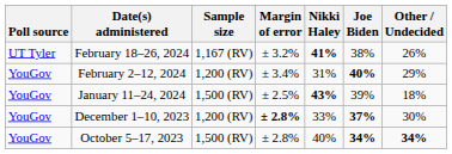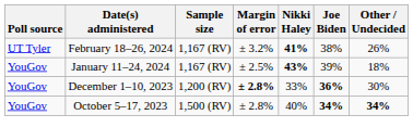- row: YouGov | February 2–12, 2024 | 1,200 (RV) | ± 3.4% | 31% | 40% | 29%
January 11–24, 2024 | Sample size: 1,500 (RV) -> 1,167 (RV)
December 1–10, 2023 | Joe Biden: 37% -> 36%
